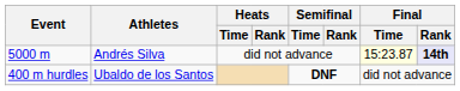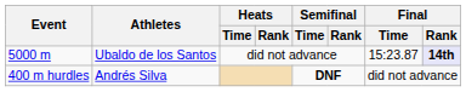5000 m | Athletes: Andrés Silva -> Ubaldo de los Santos
5000 m | Final / Time: lightyellow background -> no background
400 m hurdles | Athletes: Ubaldo de los Santos -> Andrés Silva
